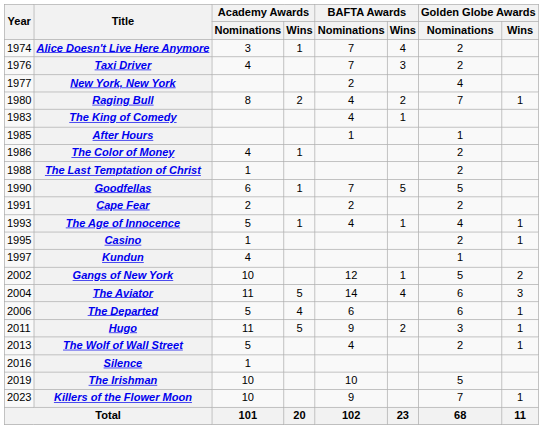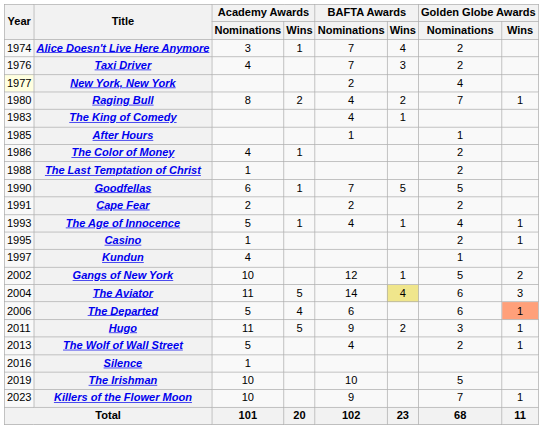New York, New York | Year: no background -> lightyellow background
The Aviator | BAFTA Awards / Wins: no background -> khaki background
The Departed | Golden Globe Awards / Wins: no background -> lightsalmon background
